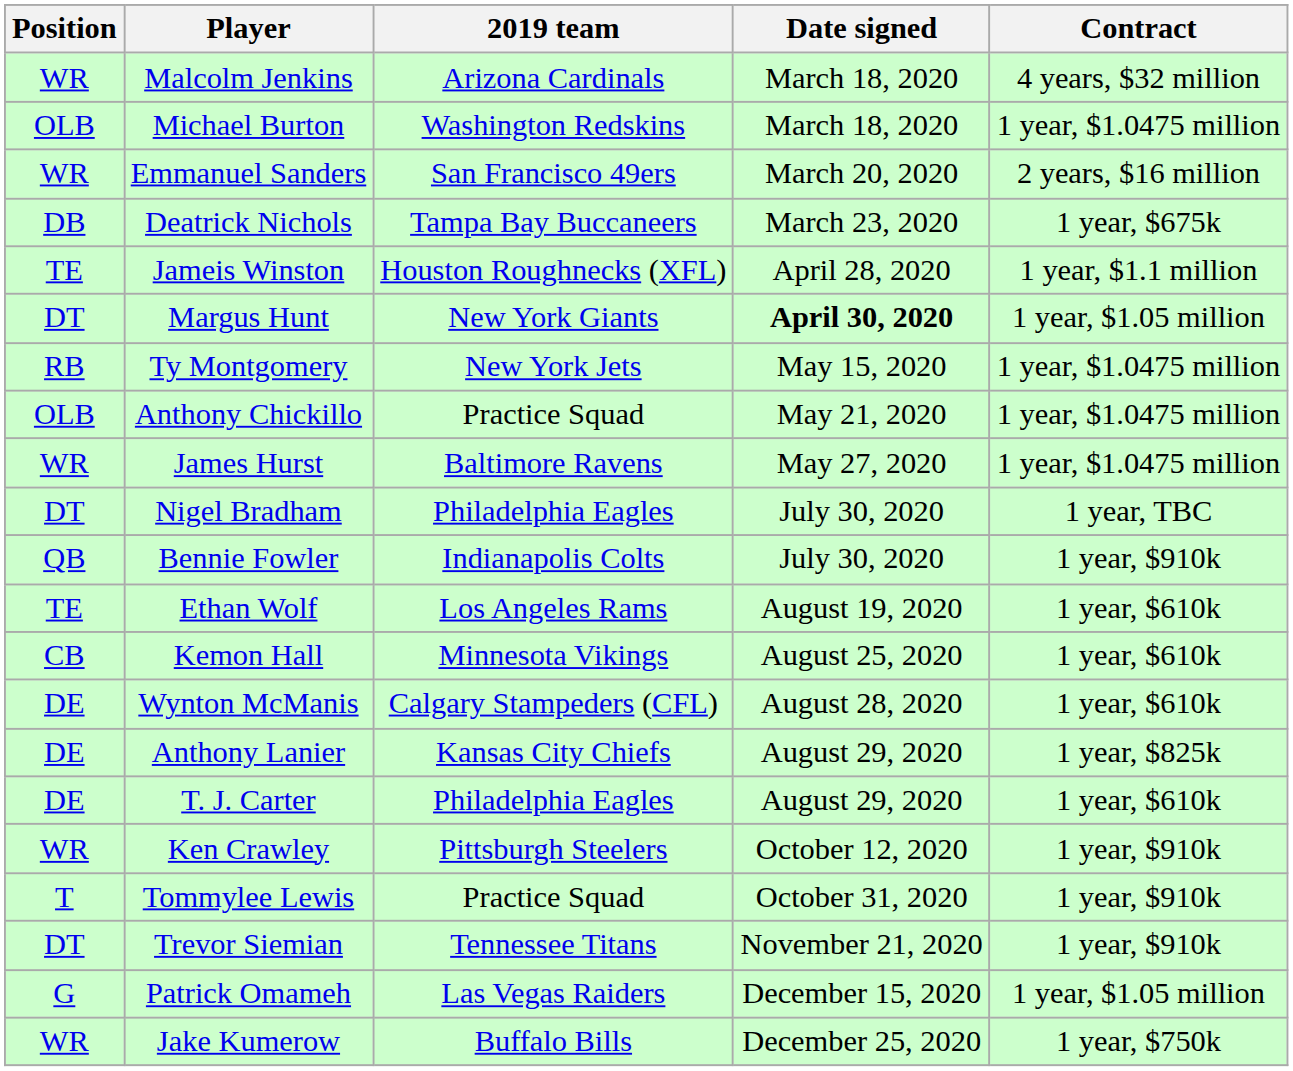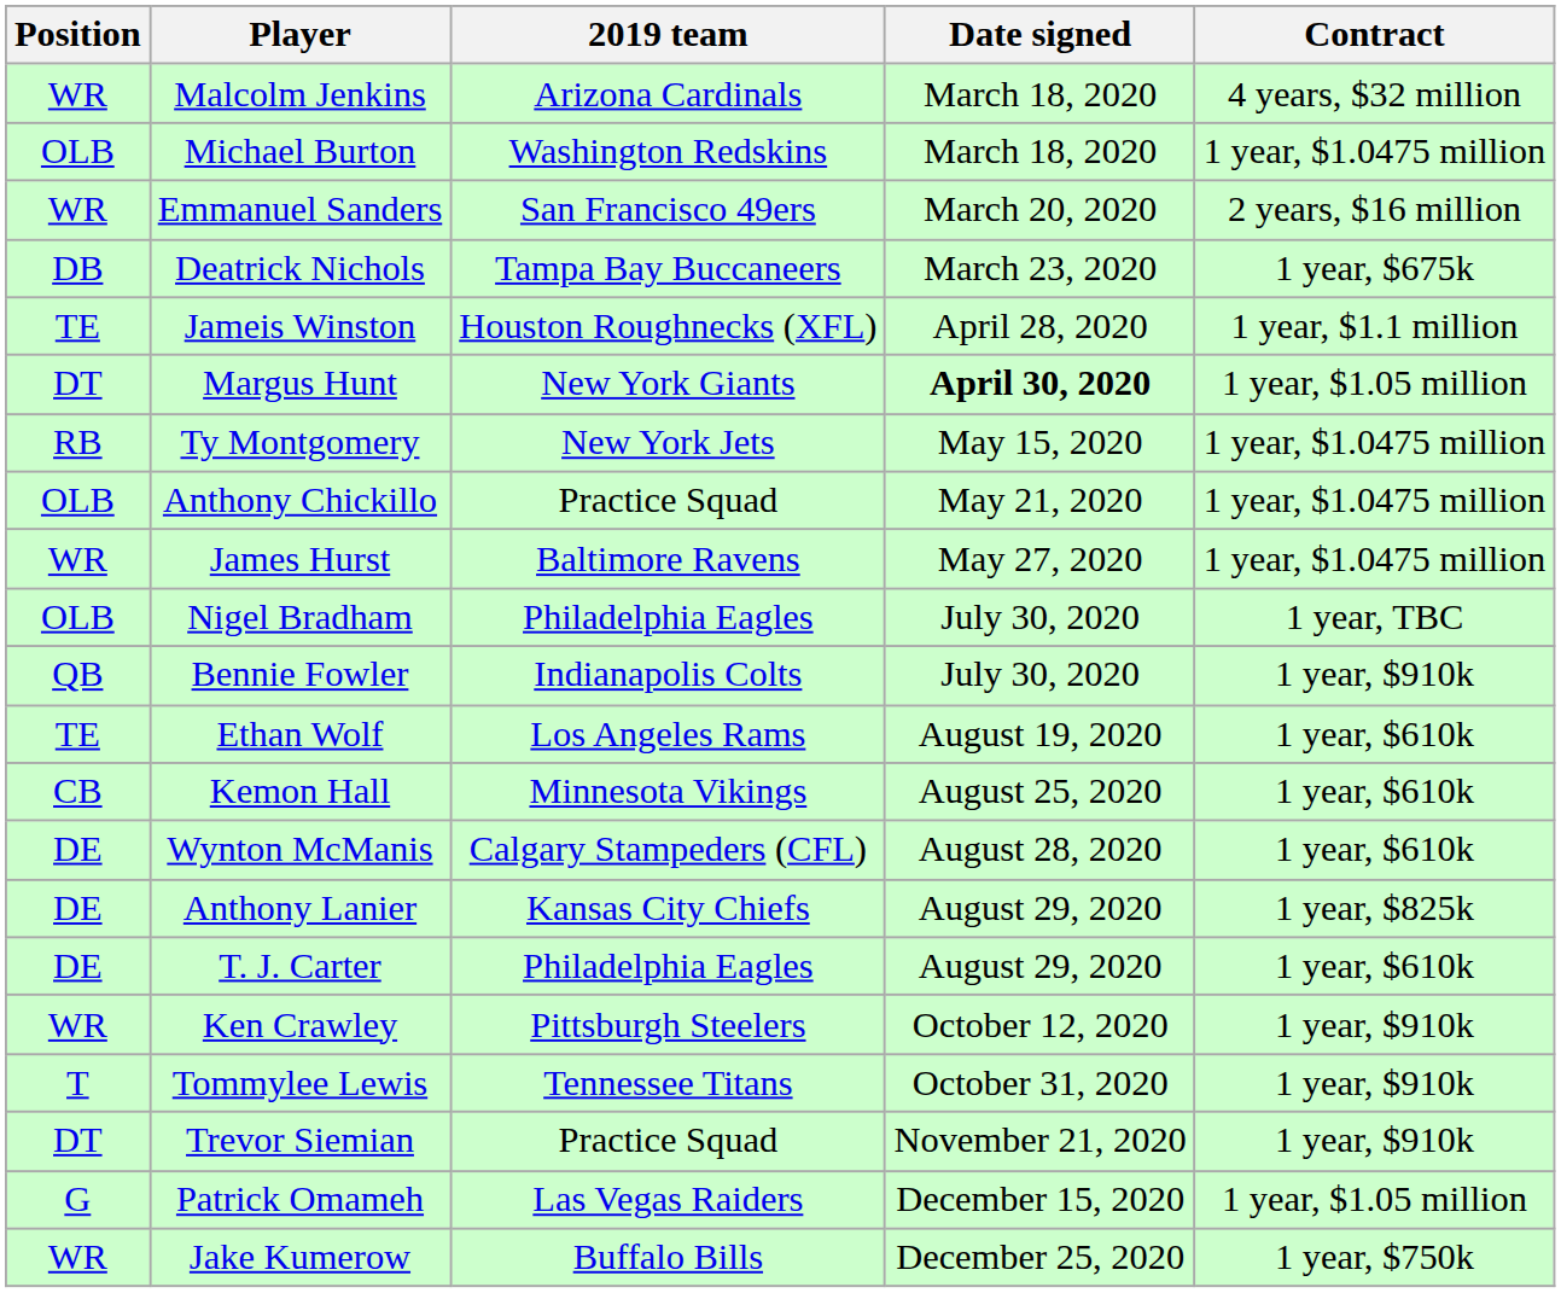Nigel Bradham | Position: DT -> OLB
Tommylee Lewis | 2019 team: Practice Squad -> Tennessee Titans
Trevor Siemian | 2019 team: Tennessee Titans -> Practice Squad
